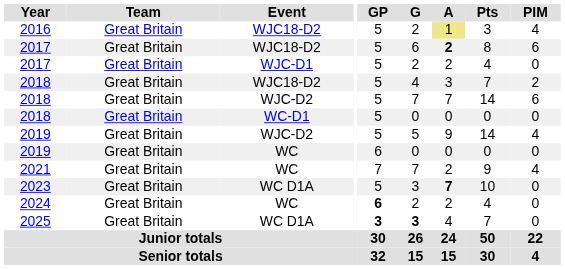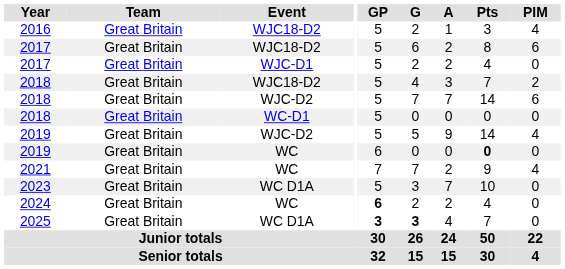2016 | A: khaki background -> no background
2017 / WJC18-D2 | A: bold -> normal
2019 / WC | Pts: normal -> bold
2023 | A: bold -> normal
